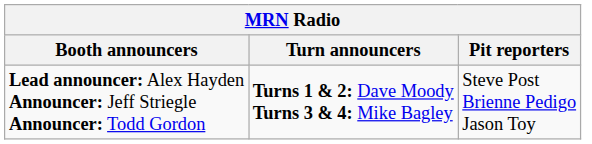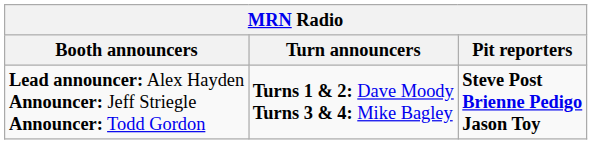row 3 | Pit reporters: normal -> bold
